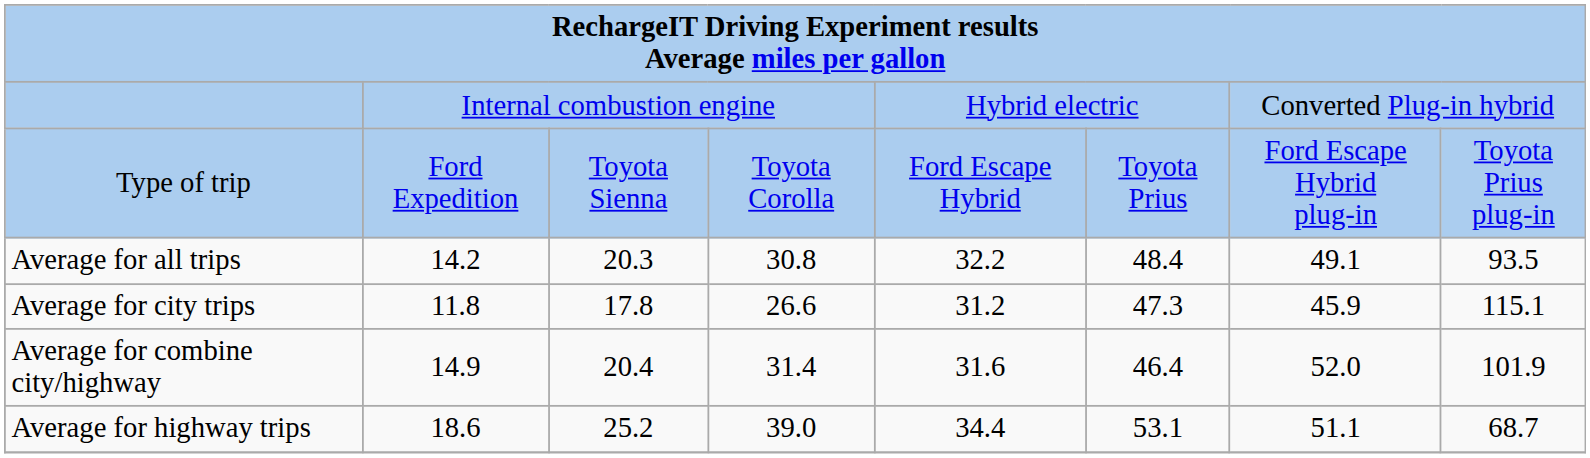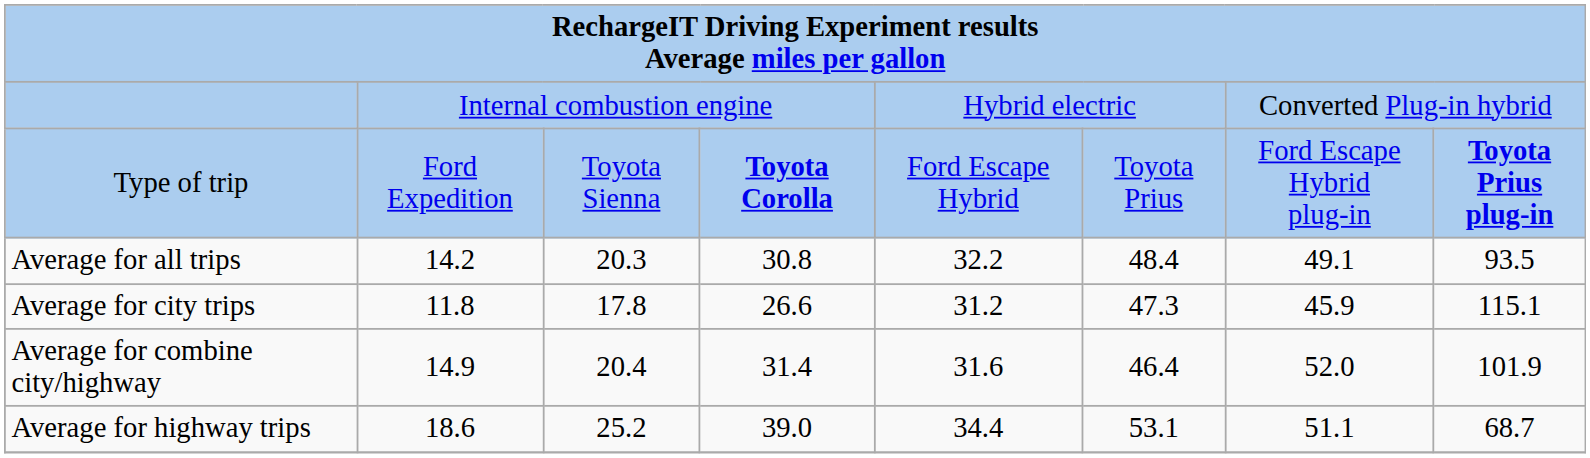Type of trip | column 4: normal -> bold
Type of trip | column 8: normal -> bold
